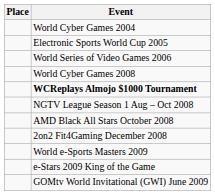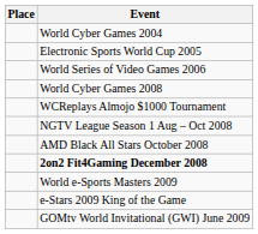WCReplays Almojo $1000 Tournament | Event: bold -> normal
2on2 Fit4Gaming December 2008 | Event: normal -> bold
